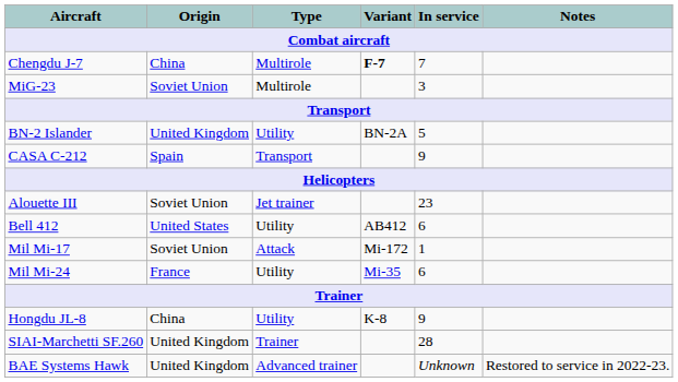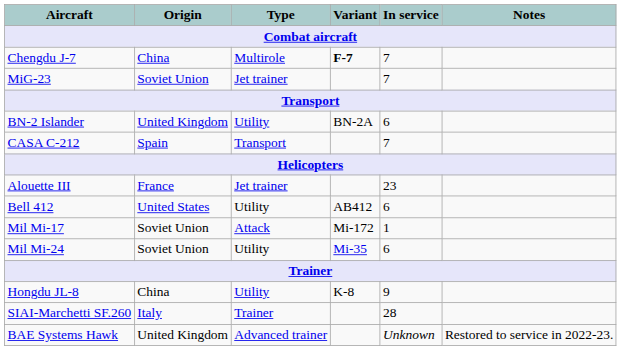MiG-23 | Type: Multirole -> Jet trainer
MiG-23 | In service: 3 -> 7
BN-2 Islander | In service: 5 -> 6
CASA C-212 | In service: 9 -> 7
Alouette III | Origin: Soviet Union -> France
Mil Mi-24 | Origin: France -> Soviet Union
SIAI-Marchetti SF.260 | Origin: United Kingdom -> Italy
